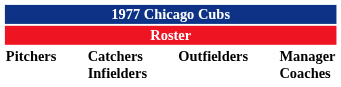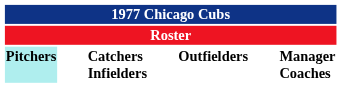Pitchers | column 1: no background -> paleturquoise background
